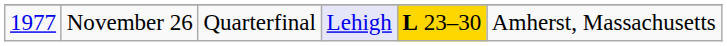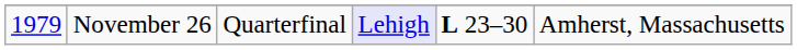November 26 | column 1: 1977 -> 1979
November 26 | column 5: gold background -> no background
